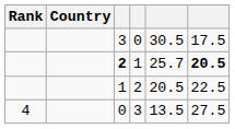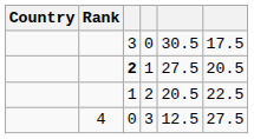columns swapped: Rank <-> Country
row 3 | column 5: 25.7 -> 27.5
row 3 | column 6: bold -> normal
row 5 | column 5: 13.5 -> 12.5
